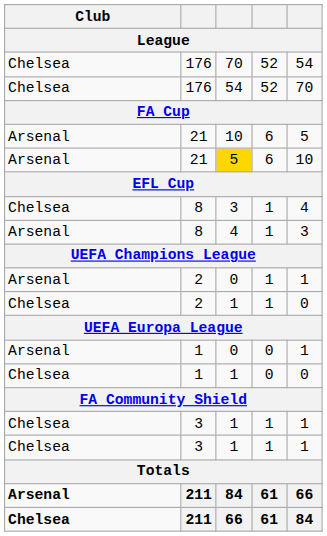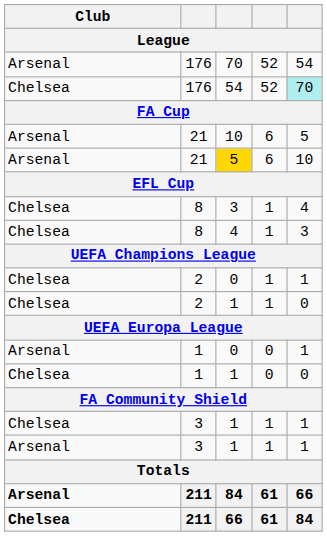row 3 | Club: Chelsea -> Arsenal
row 4 | column 5: no background -> paleturquoise background
row 10 | Club: Arsenal -> Chelsea
row 12 | Club: Arsenal -> Chelsea
row 19 | Club: Chelsea -> Arsenal
